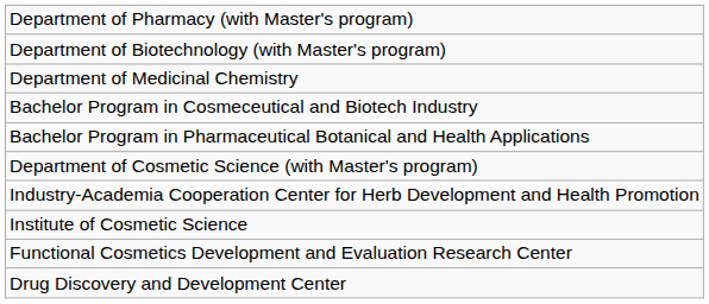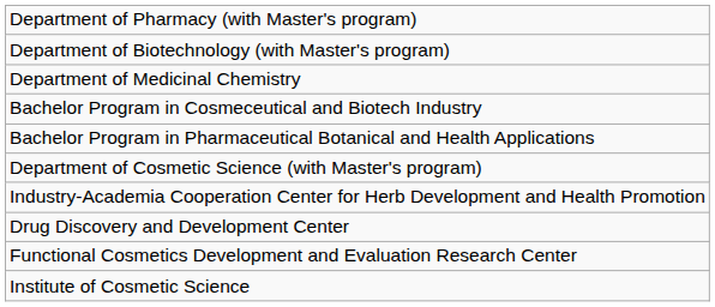row 8 | column 1: Institute of Cosmetic Science -> Drug Discovery and Development Center
row 10 | column 1: Drug Discovery and Development Center -> Institute of Cosmetic Science
